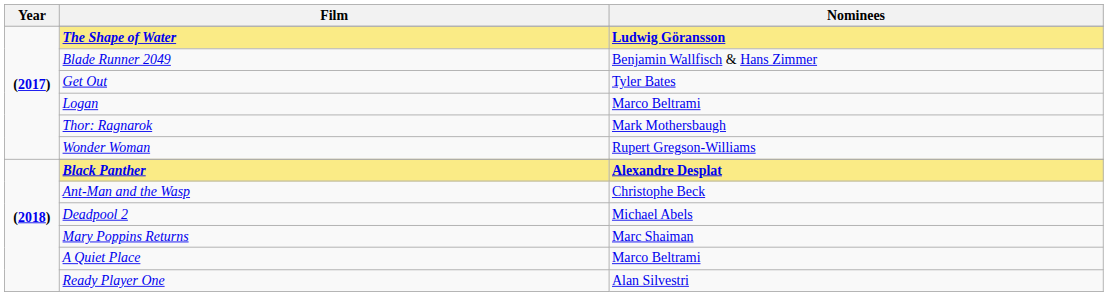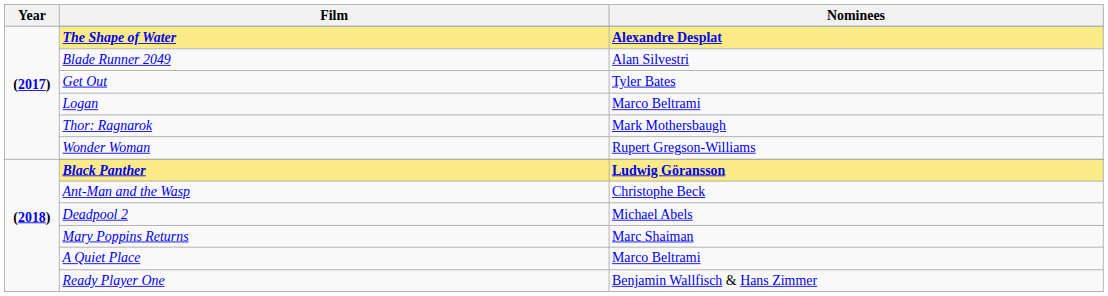The Shape of Water | Nominees: Ludwig Göransson -> Alexandre Desplat
Blade Runner 2049 | Nominees: Benjamin Wallfisch & Hans Zimmer -> Alan Silvestri
Black Panther | Nominees: Alexandre Desplat -> Ludwig Göransson
Ready Player One | Nominees: Alan Silvestri -> Benjamin Wallfisch & Hans Zimmer
